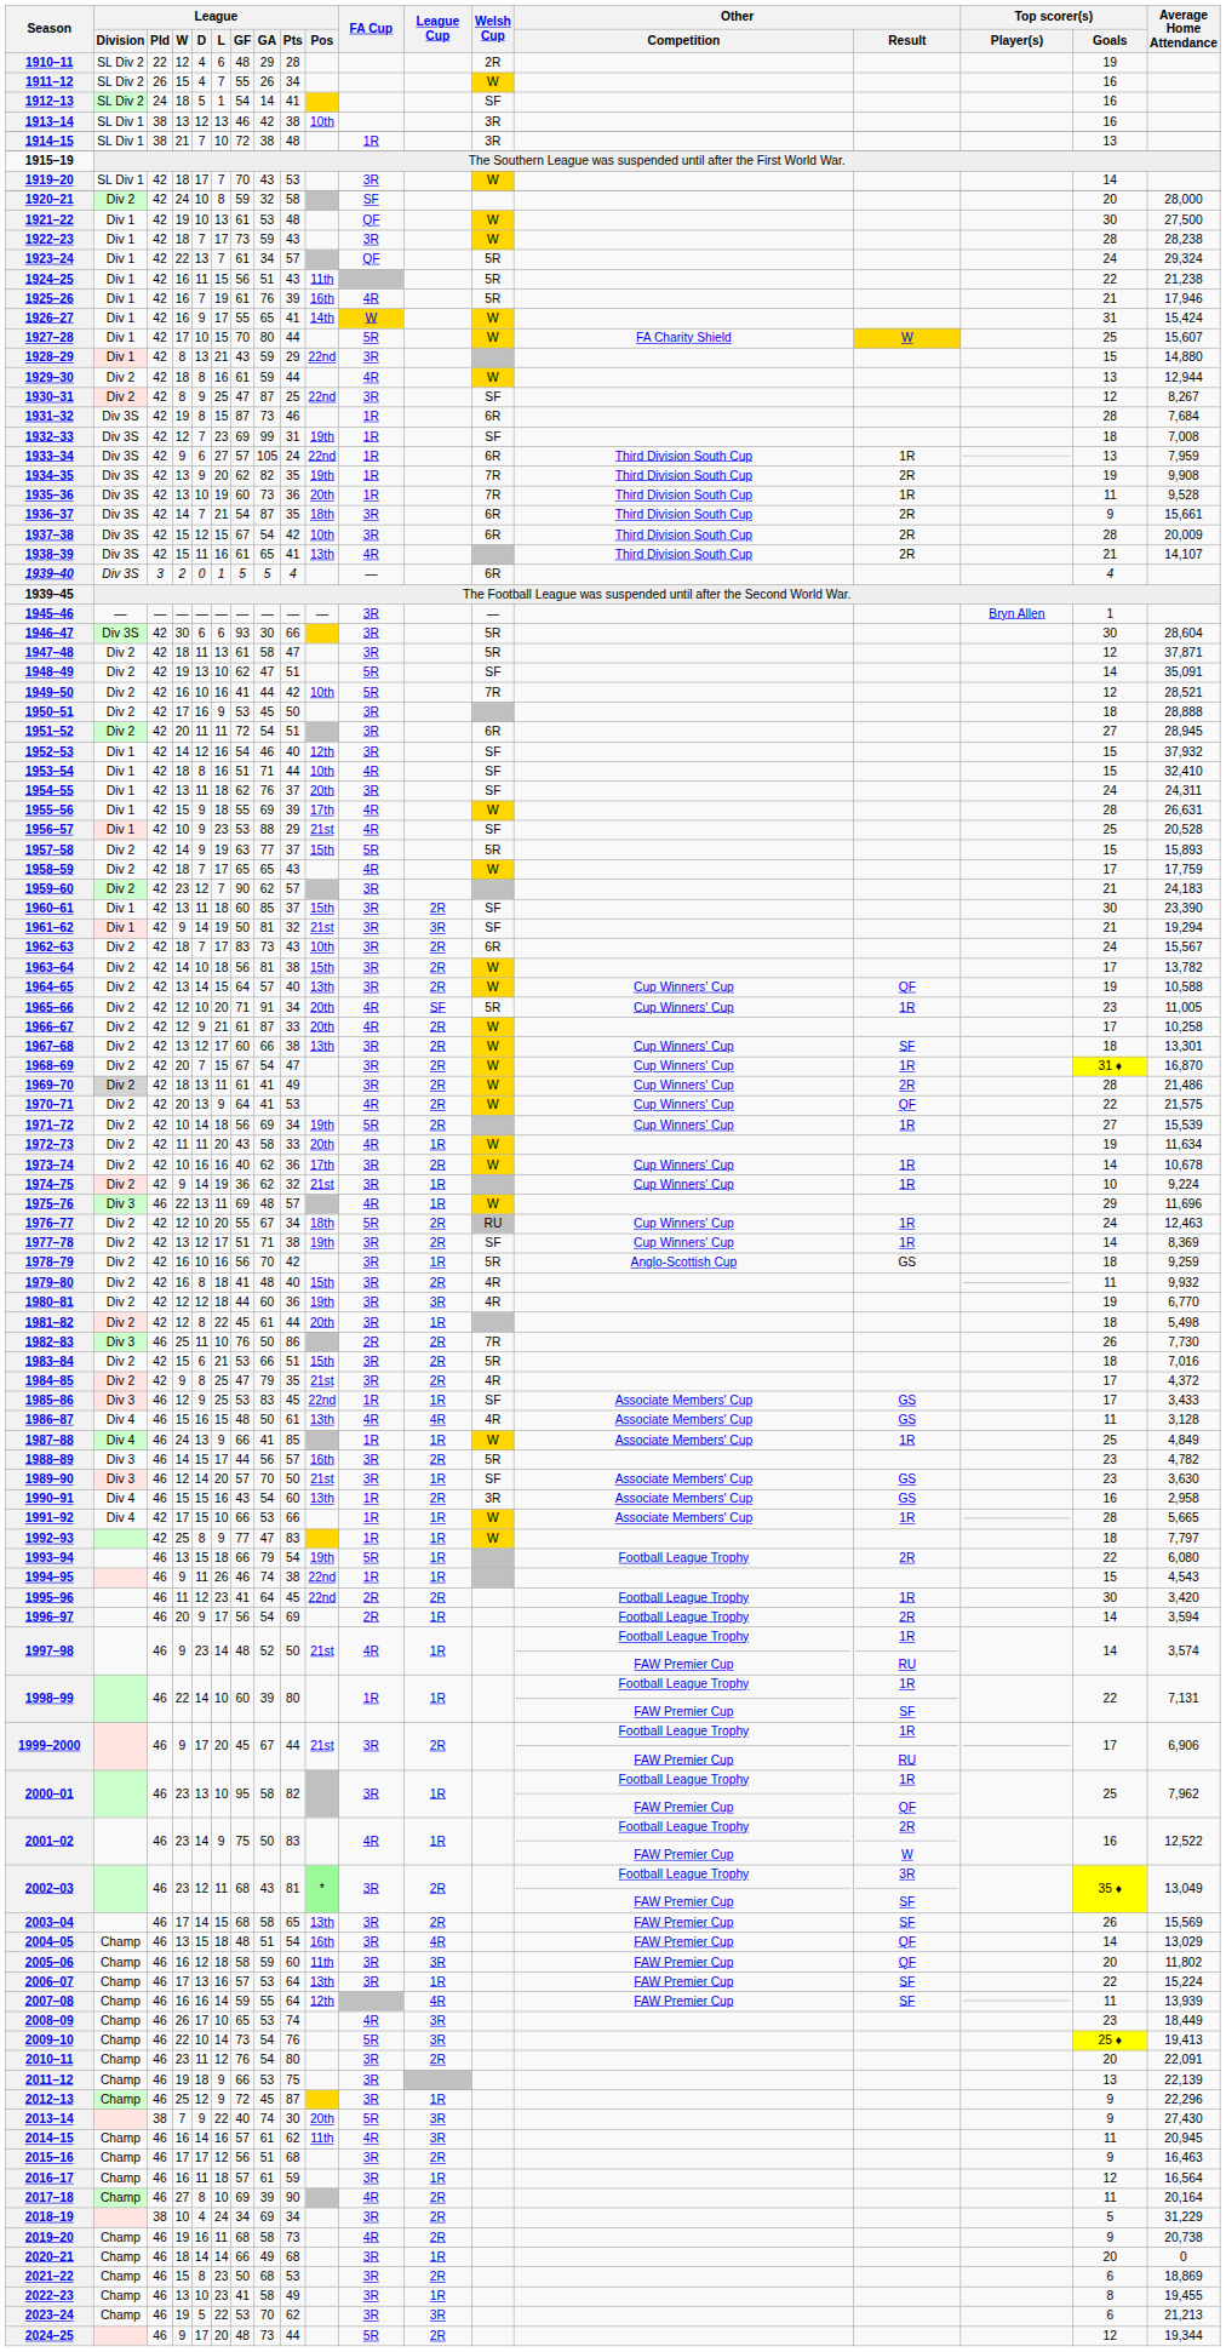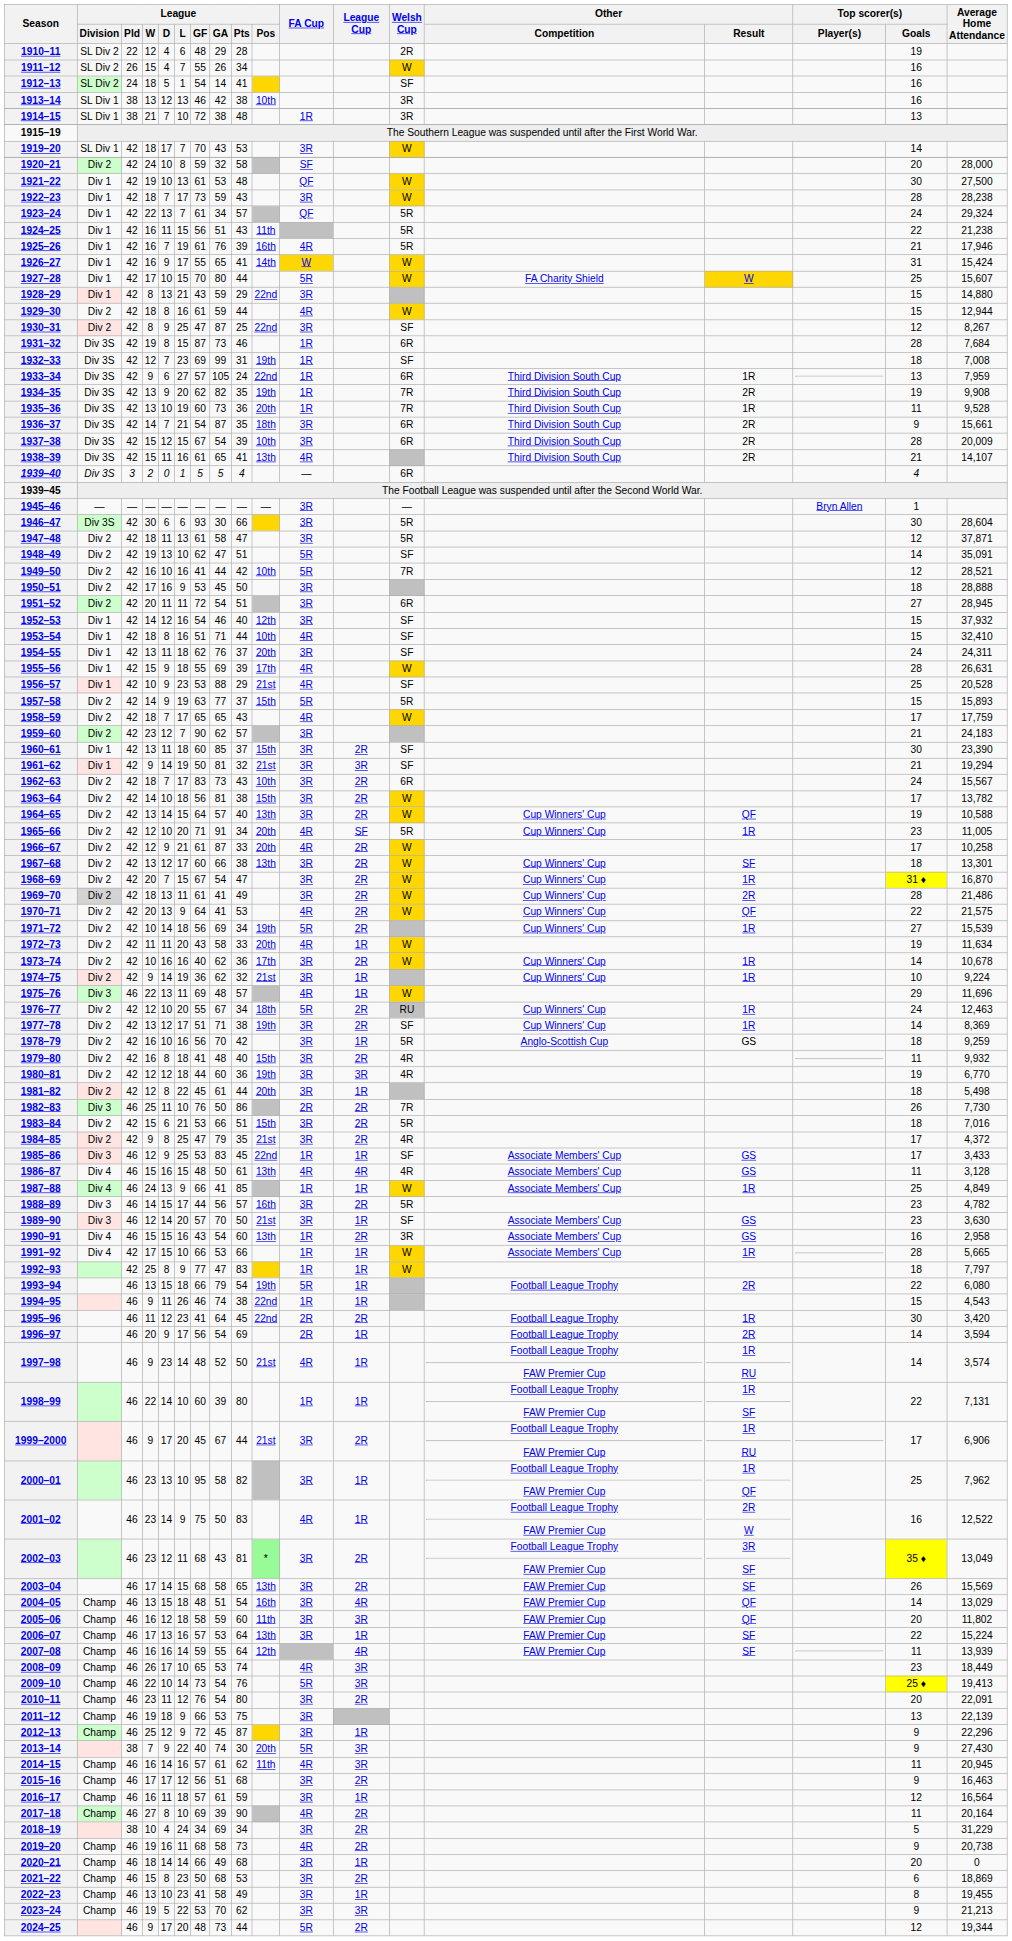1929–30 | Top scorer(s) / Goals: 13 -> 15
1937–38 | League / Pts: 42 -> 39
2023–24 | Top scorer(s) / Goals: 6 -> 9
